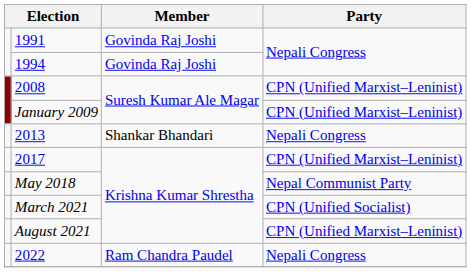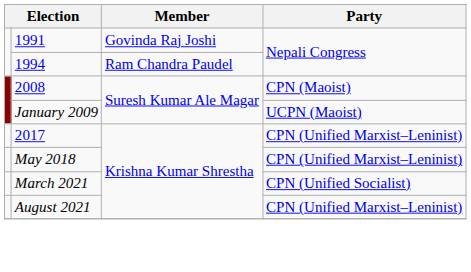1994 | Member: Govinda Raj Joshi -> Ram Chandra Paudel
2008 | Party: CPN (Unified Marxist–Leninist) -> CPN (Maoist)
January 2009 | Party: CPN (Unified Marxist–Leninist) -> UCPN (Maoist)
- row: 2013 | Shankar Bhandari | Nepali Congress
May 2018 | Party: Nepal Communist Party -> CPN (Unified Marxist–Leninist)
- row: 2022 | Ram Chandra Paudel | Nepali Congress
